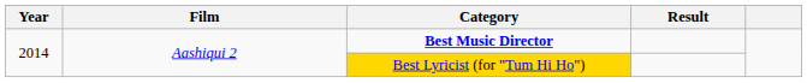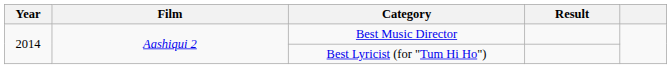Best Music Director | Category: bold -> normal
Best Lyricist (for "Tum Hi Ho") | Category: gold background -> no background
